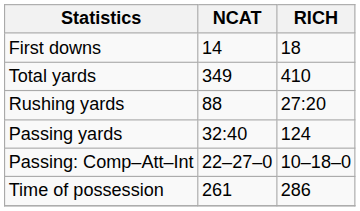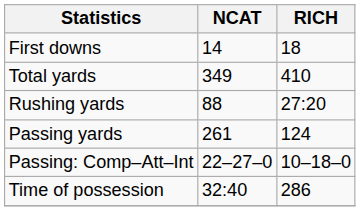Passing yards | NCAT: 32:40 -> 261
Time of possession | NCAT: 261 -> 32:40
